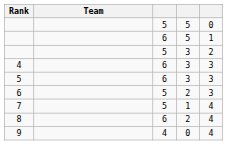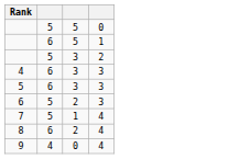- column: Team
